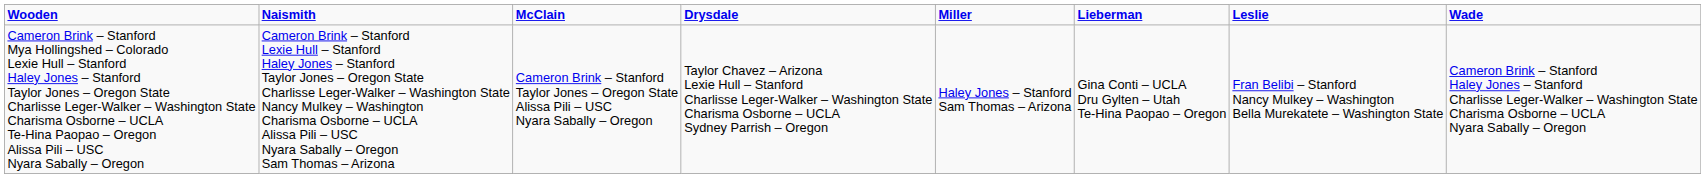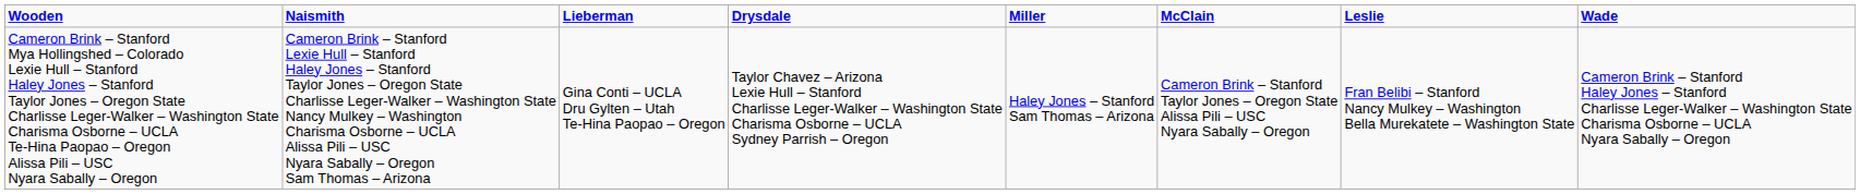columns swapped: Lieberman <-> McClain
